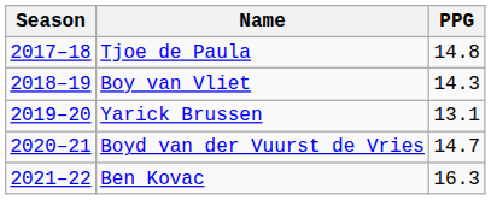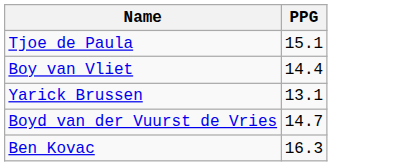- column: Season | 2017–18 | 2018–19 | 2019–20 | 2020–21 | 2021–22
Tjoe de Paula | PPG: 14.8 -> 15.1
Boy van Vliet | PPG: 14.3 -> 14.4
